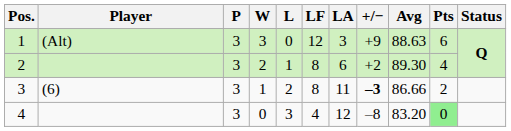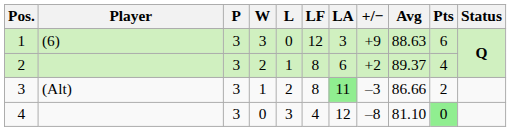row 2 | Player: (Alt) -> (6)
row 3 | Avg: 89.30 -> 89.37
row 4 | Player: (6) -> (Alt)
row 4 | LA: no background -> lightgreen background
row 4 | +/−: bold -> normal
row 5 | Avg: 83.20 -> 81.10
